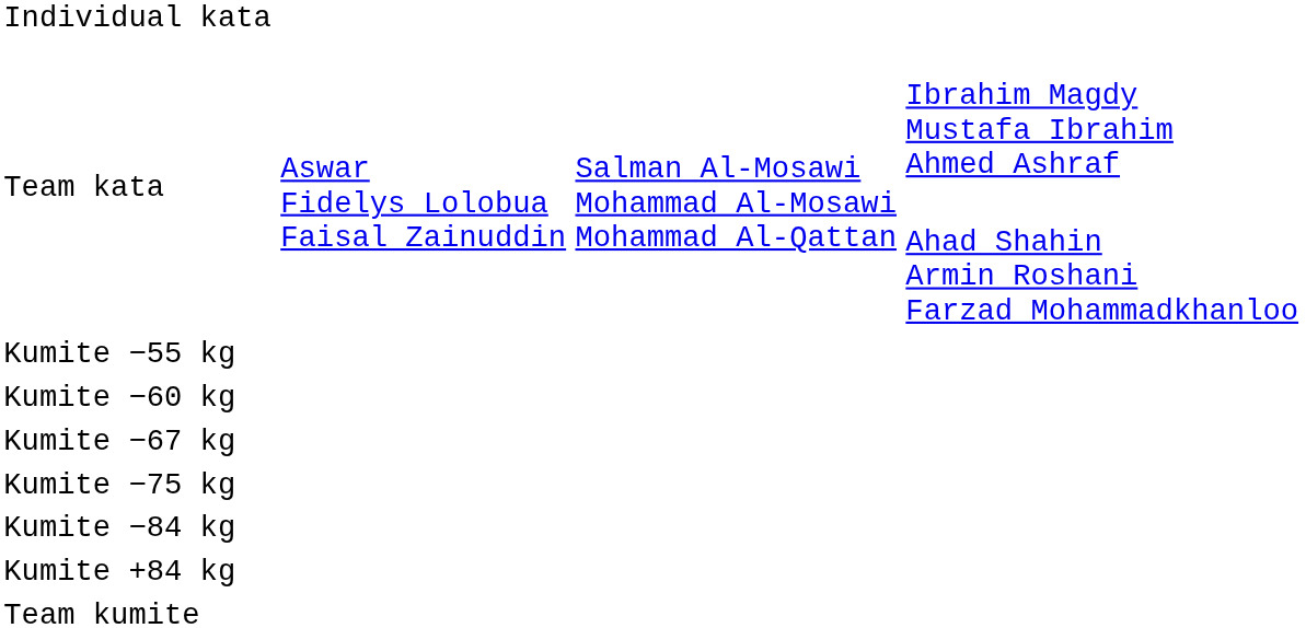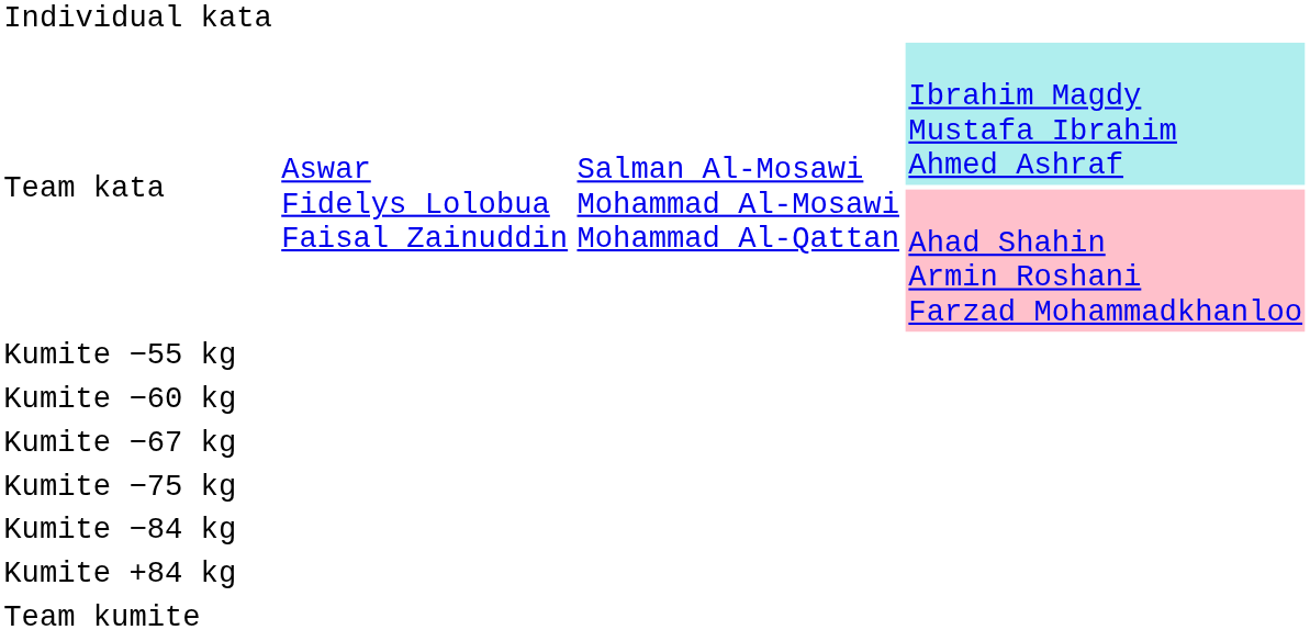Team kata / Ibrahim Magdy Mustafa Ibrahim Ahmed Ashraf | column 4: no background -> paleturquoise background
Team kata / Ahad Shahin Armin Roshani Farzad Mohammadkhanloo | column 4: no background -> pink background
